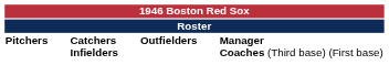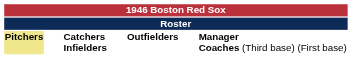Pitchers | column 1: no background -> khaki background
